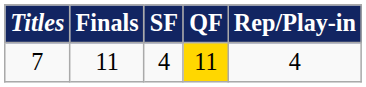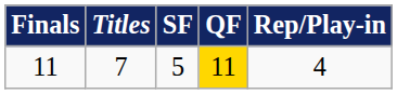columns swapped: Finals <-> Titles
row 2 | SF: 4 -> 5
